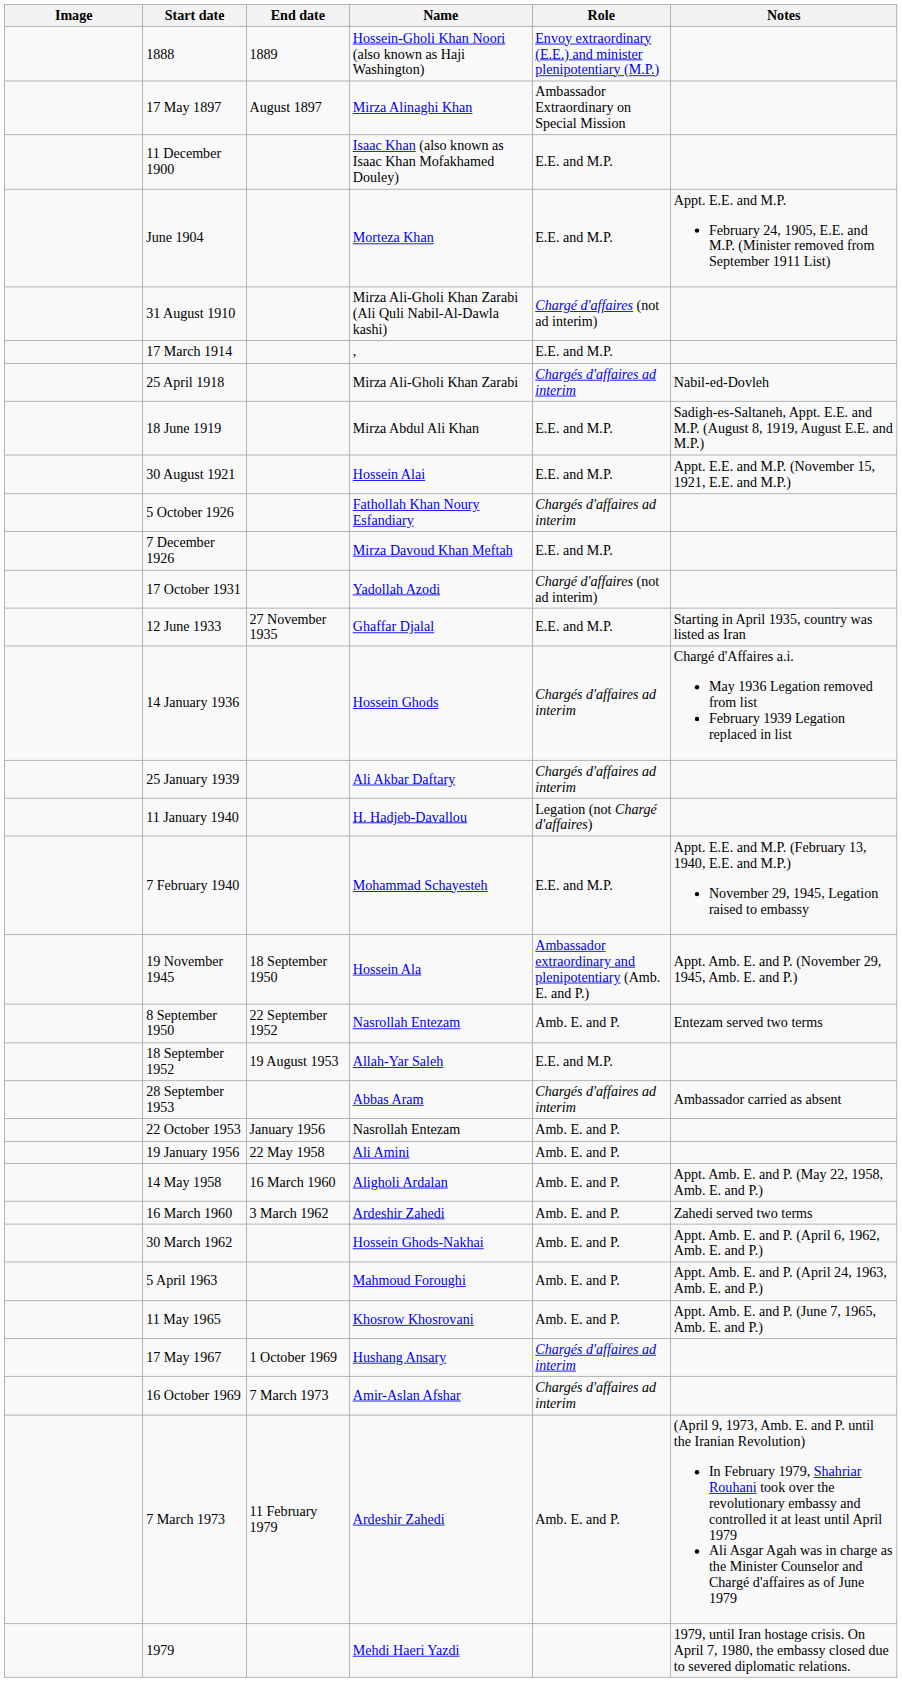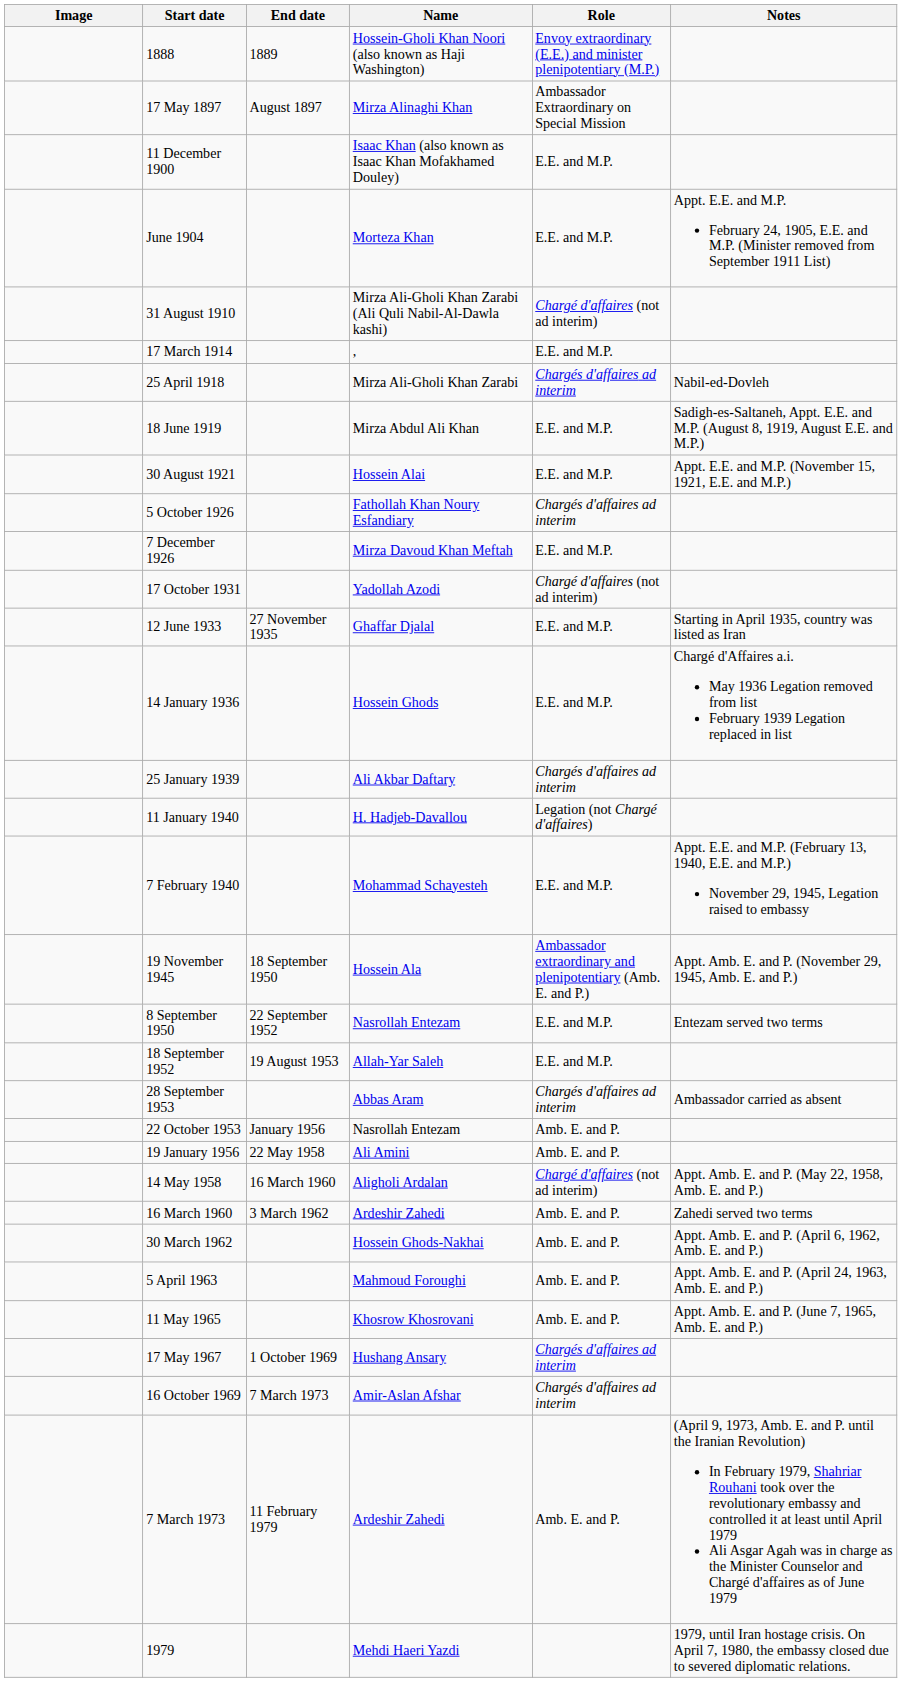14 January 1936 | Role: Chargés d'affaires ad interim -> E.E. and M.P.
8 September 1950 | Role: Amb. E. and P. -> E.E. and M.P.
14 May 1958 | Role: Amb. E. and P. -> Chargé d'affaires (not ad interim)
